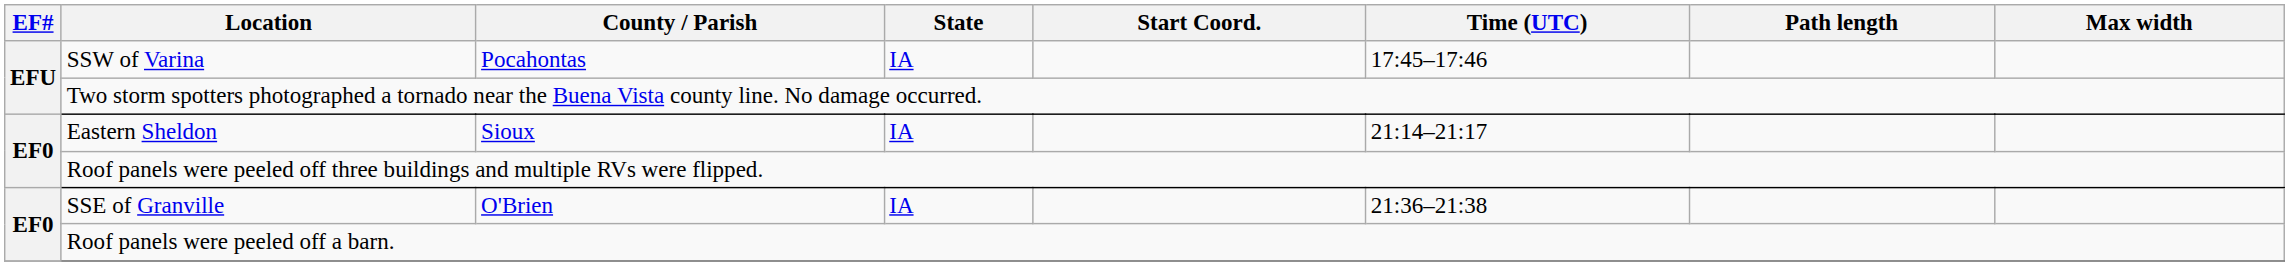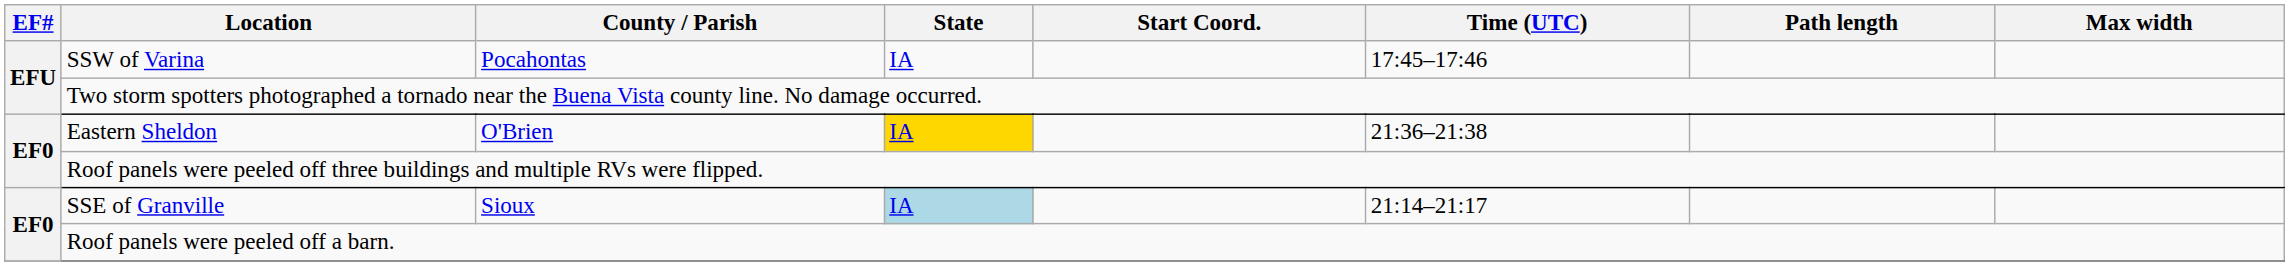Eastern Sheldon | County / Parish: Sioux -> O'Brien
Eastern Sheldon | State: no background -> gold background
Eastern Sheldon | Time (UTC): 21:14–21:17 -> 21:36–21:38
SSE of Granville | County / Parish: O'Brien -> Sioux
SSE of Granville | State: no background -> lightblue background
SSE of Granville | Time (UTC): 21:36–21:38 -> 21:14–21:17
